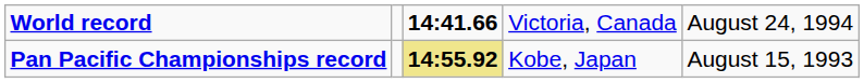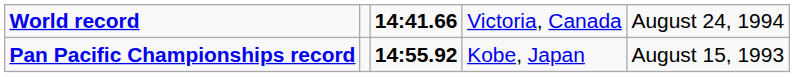Pan Pacific Championships record | column 3: khaki background -> no background
